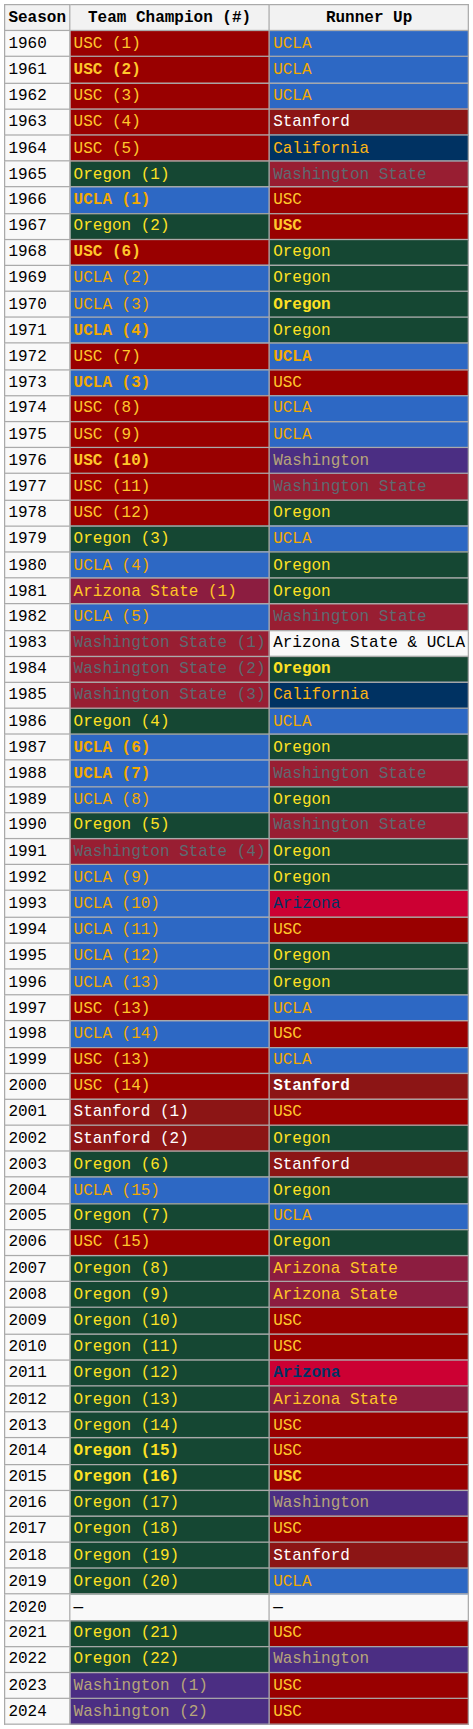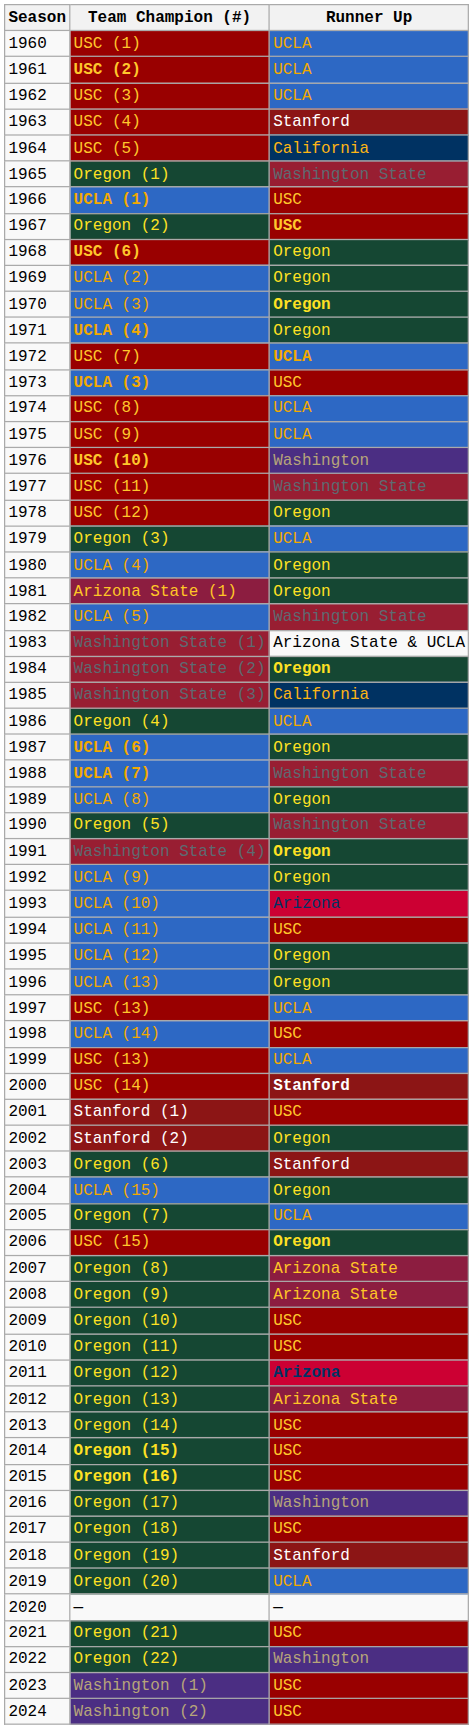Washington State (4) | Runner Up: normal -> bold
USC (15) | Runner Up: normal -> bold
Oregon (16) | Runner Up: bold -> normal
